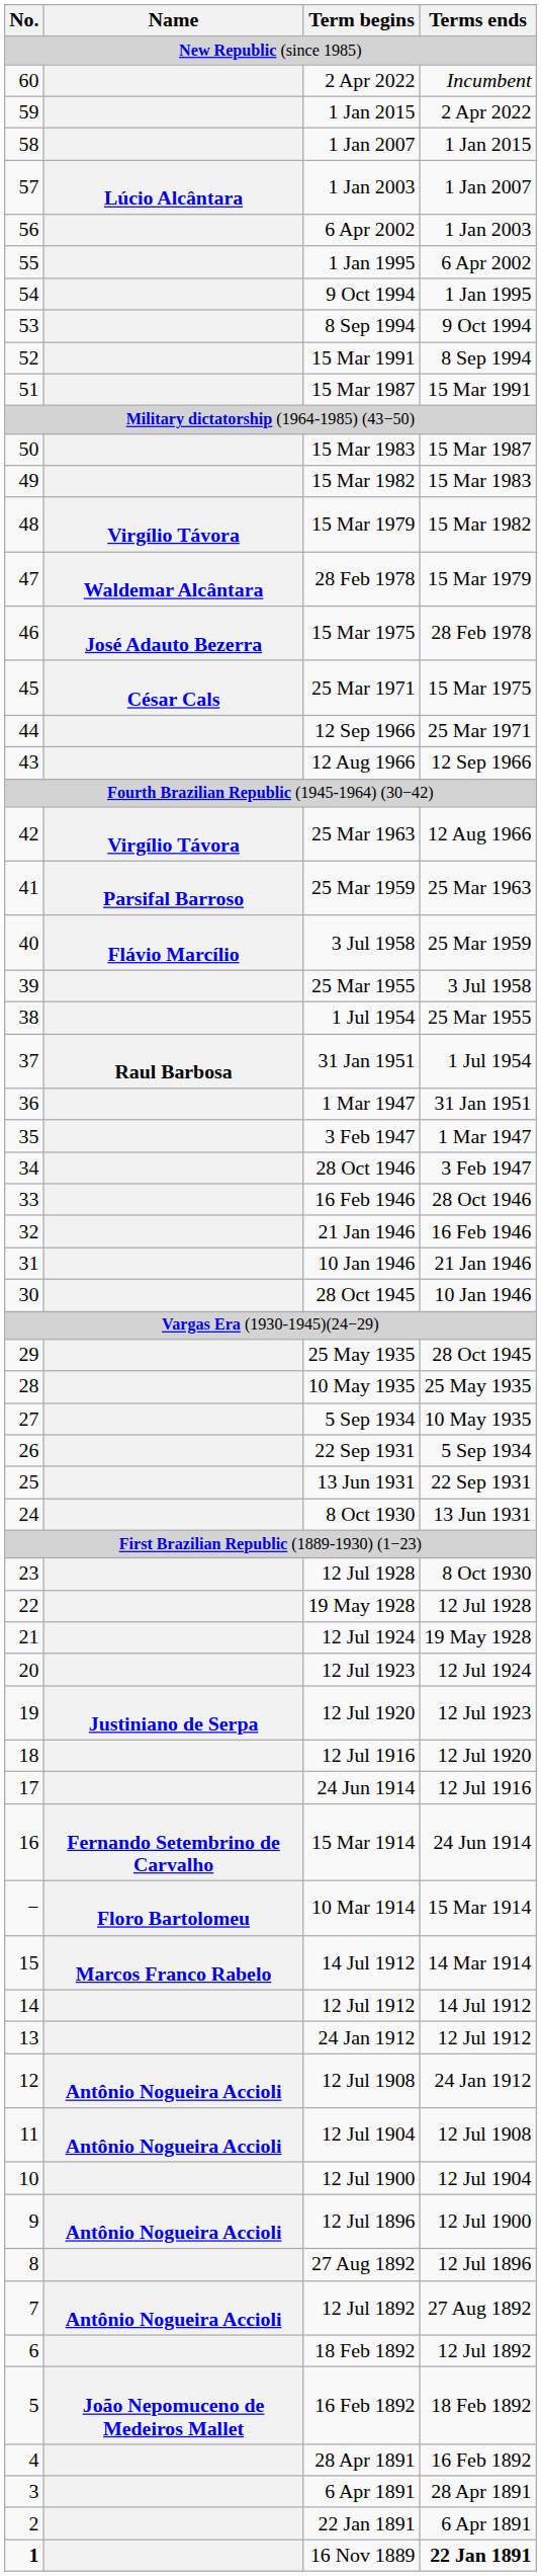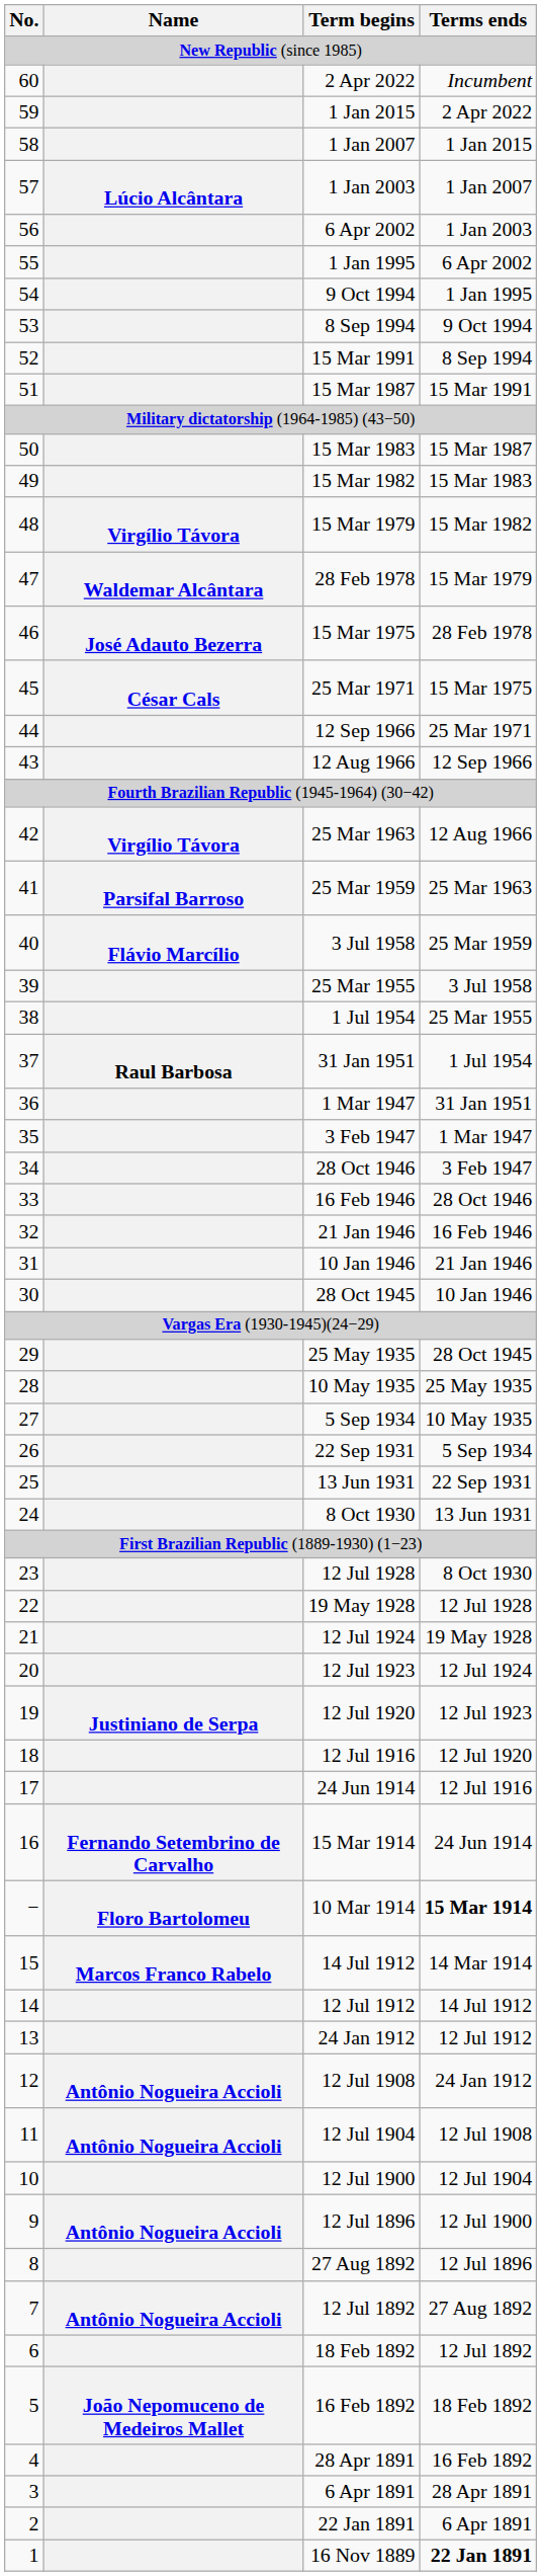10 Mar 1914 | Terms ends: normal -> bold
16 Nov 1889 | No.: bold -> normal
